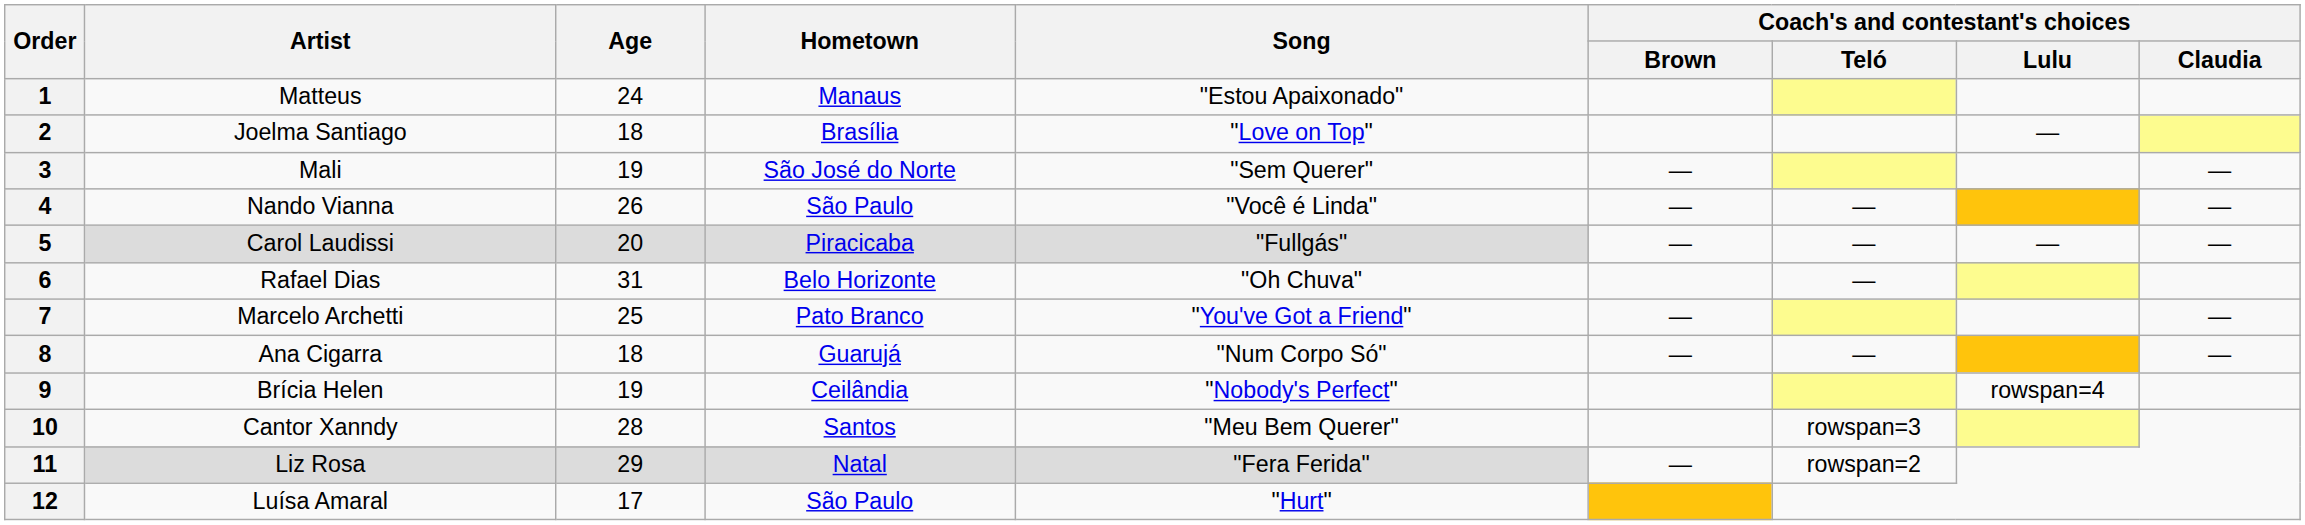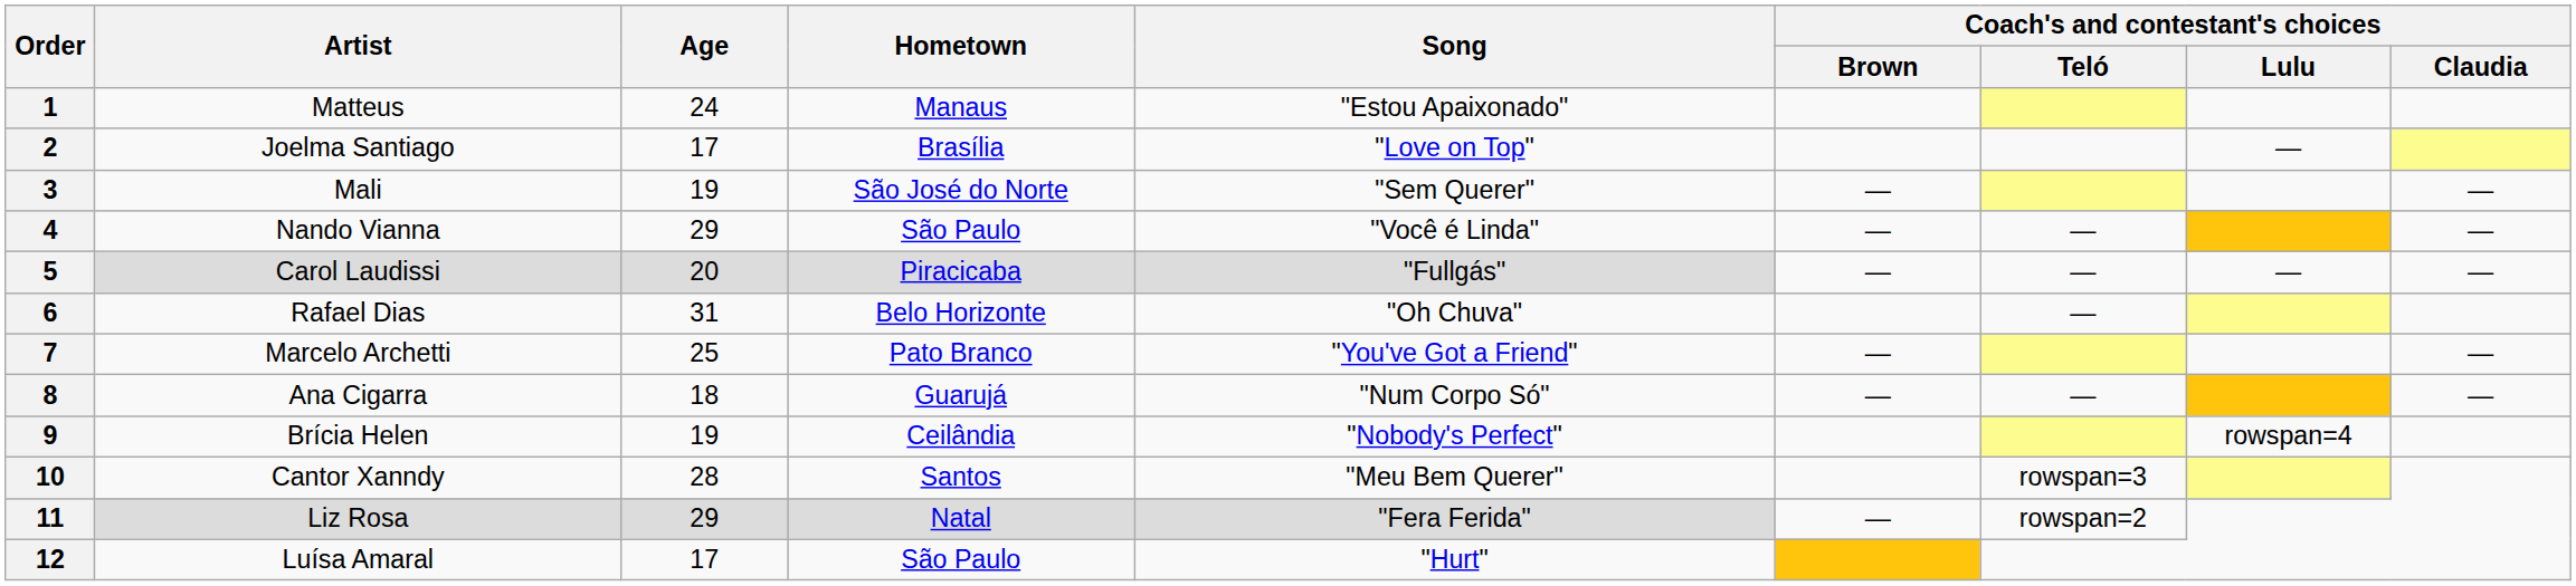2 | Age: 18 -> 17
4 | Age: 26 -> 29
